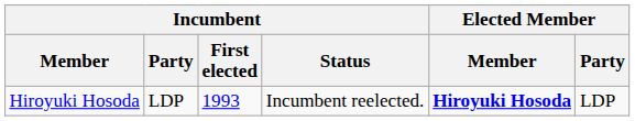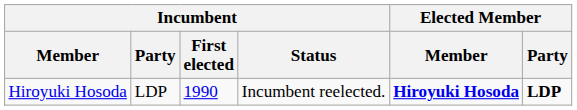row 3 | Incumbent / First elected: 1993 -> 1990
row 3 | Elected Member / Party: normal -> bold
